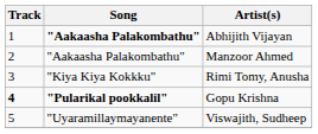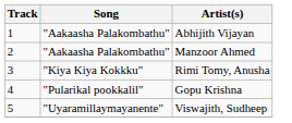Abhijith Vijayan | Song: bold -> normal
Gopu Krishna | Track: bold -> normal
Gopu Krishna | Song: bold -> normal
